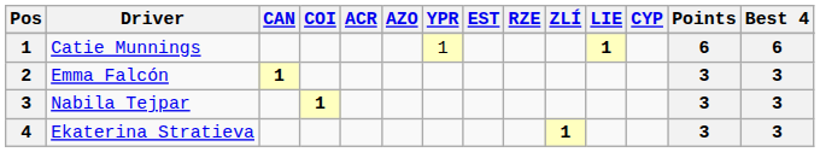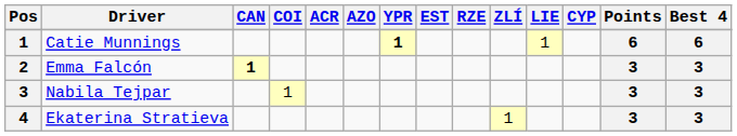Catie Munnings | YPR: normal -> bold
Catie Munnings | LIE: bold -> normal
Nabila Tejpar | COI: bold -> normal
Ekaterina Stratieva | ZLÍ: bold -> normal
